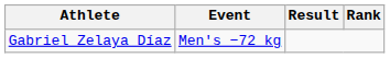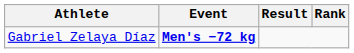Gabriel Zelaya Díaz | Event: normal -> bold
